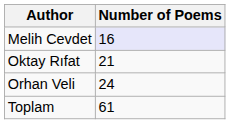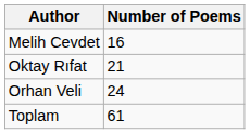Melih Cevdet | Number of Poems: lavender background -> no background
